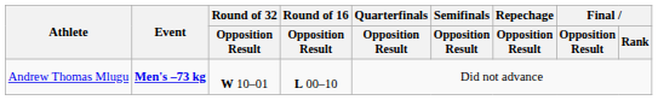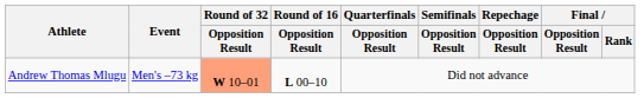Andrew Thomas Mlugu | Event: bold -> normal
Andrew Thomas Mlugu | Round of 32 / Opposition Result: no background -> lightsalmon background
